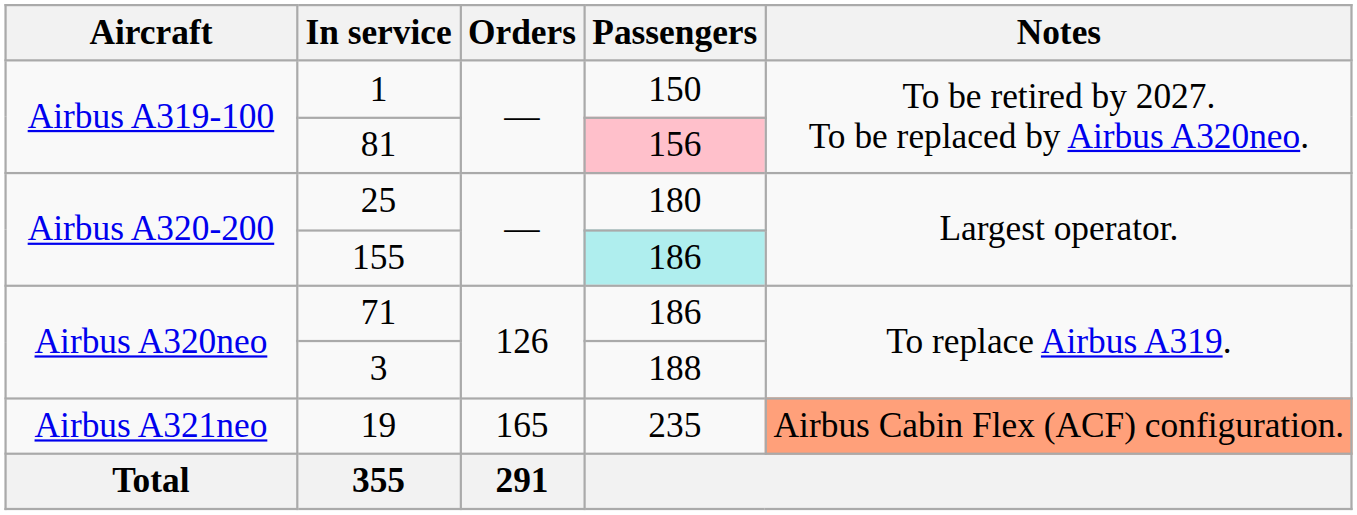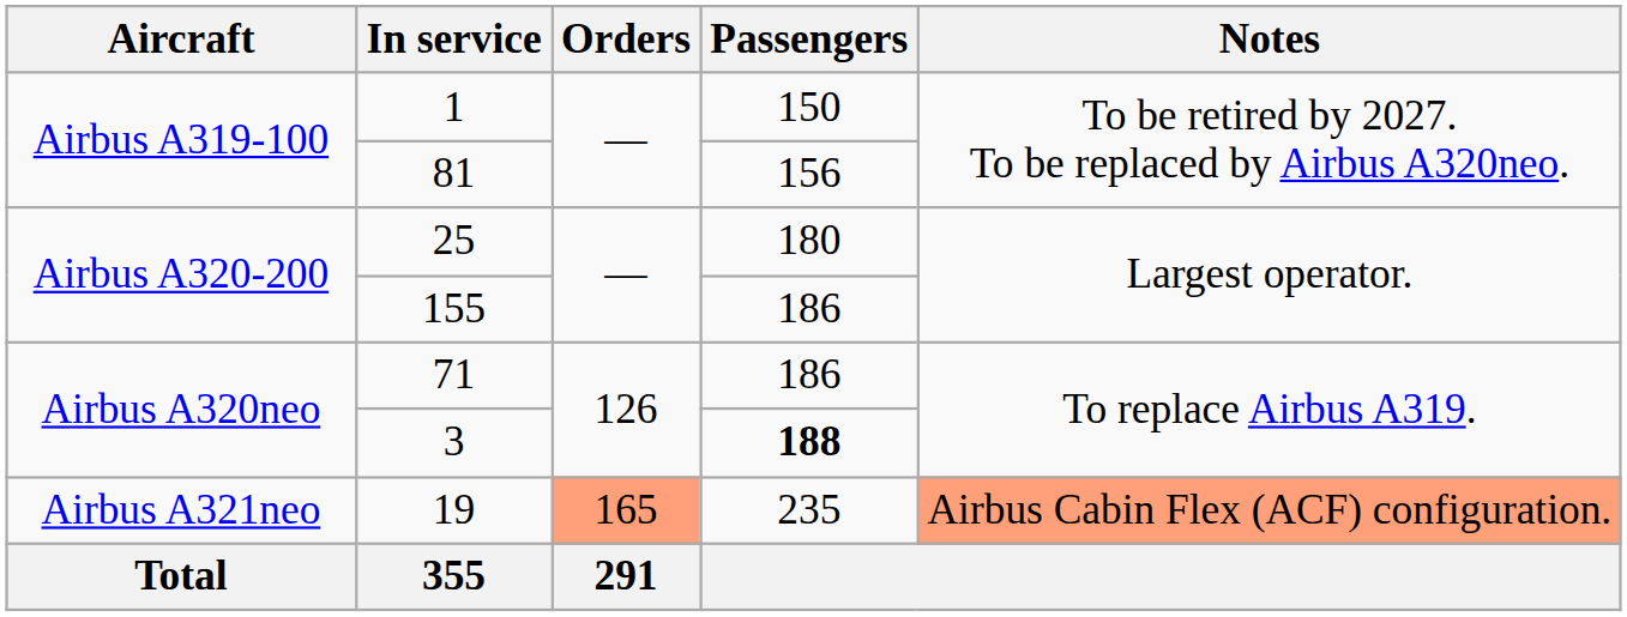81 | Passengers: pink background -> no background
155 | Passengers: paleturquoise background -> no background
3 | Passengers: normal -> bold
19 | Orders: no background -> lightsalmon background
